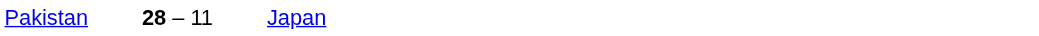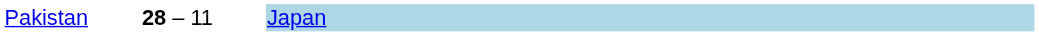Pakistan | column 3: no background -> lightblue background
